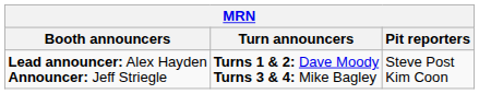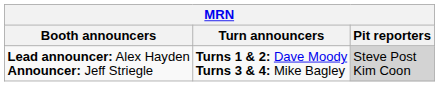Lead announcer: Alex Hayden Announcer: Jeff Striegle | Pit reporters: no background -> lightgrey background
